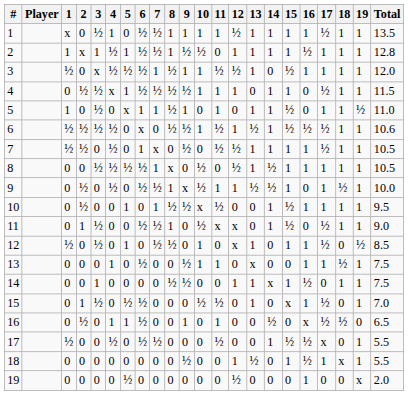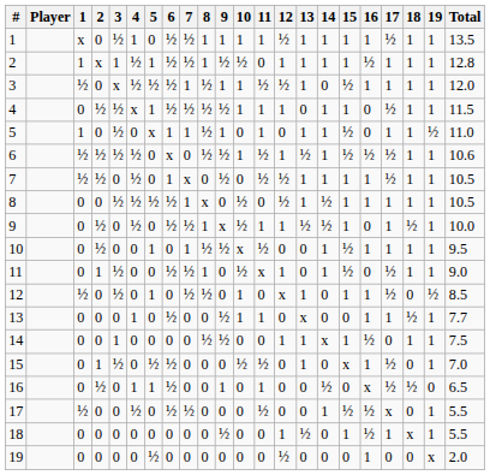row 12 | 12: x -> 1
row 14 | Total: 7.5 -> 7.7
